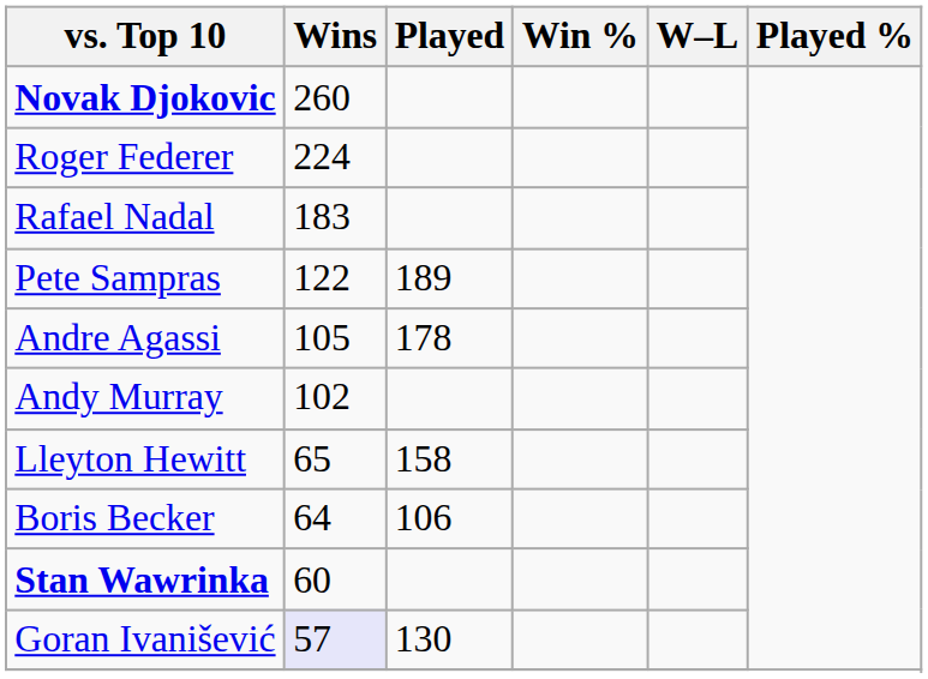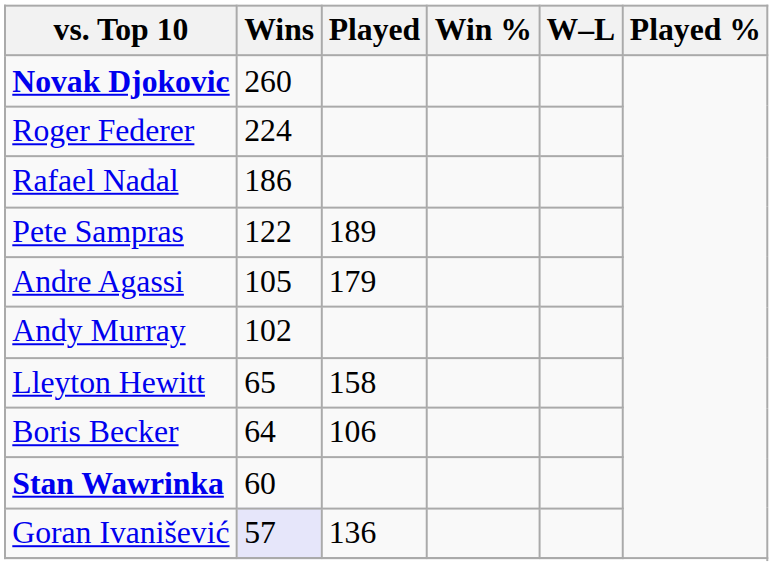Rafael Nadal | Wins: 183 -> 186
Andre Agassi | Played: 178 -> 179
Goran Ivanišević | Played: 130 -> 136
